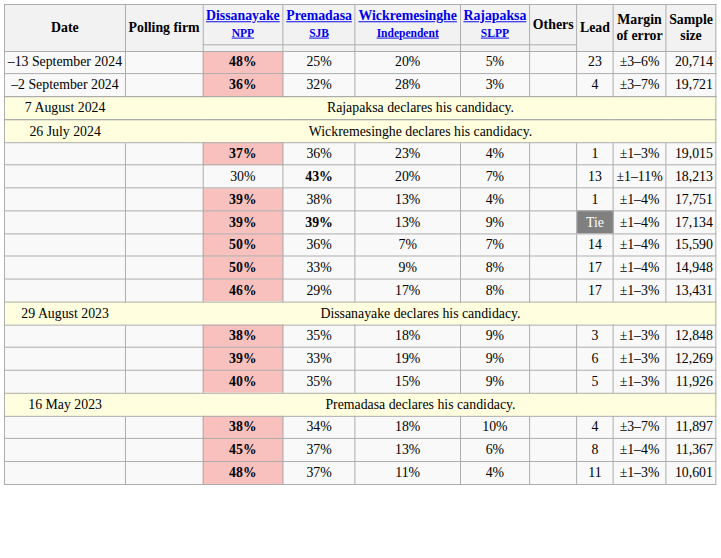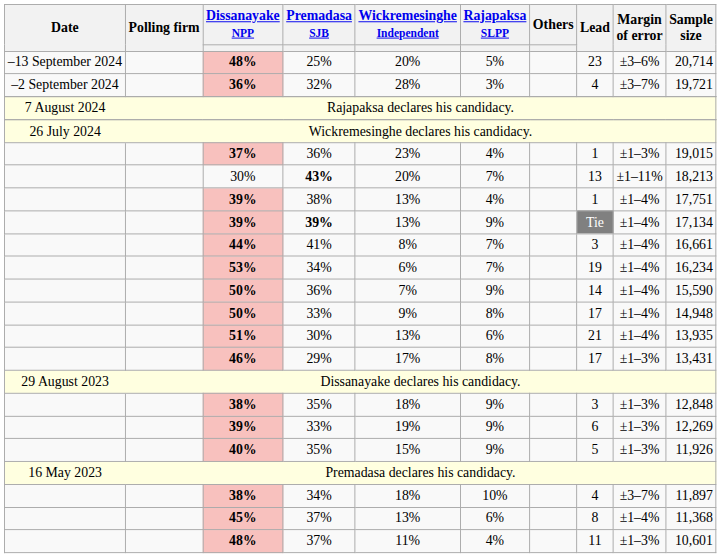+ row: 44% | 41% | 8% | 7% | 3 | ±1–4% | 16,661
+ row: 53% | 34% | 6% | 7% | 19 | ±1–4% | 16,234
50% / 36% | Rajapaksa SLPP: 7% -> 9%
+ row: 51% | 30% | 13% | 6% | 21 | ±1–4% | 13,935
45% | Sample size: 11,367 -> 11,368
